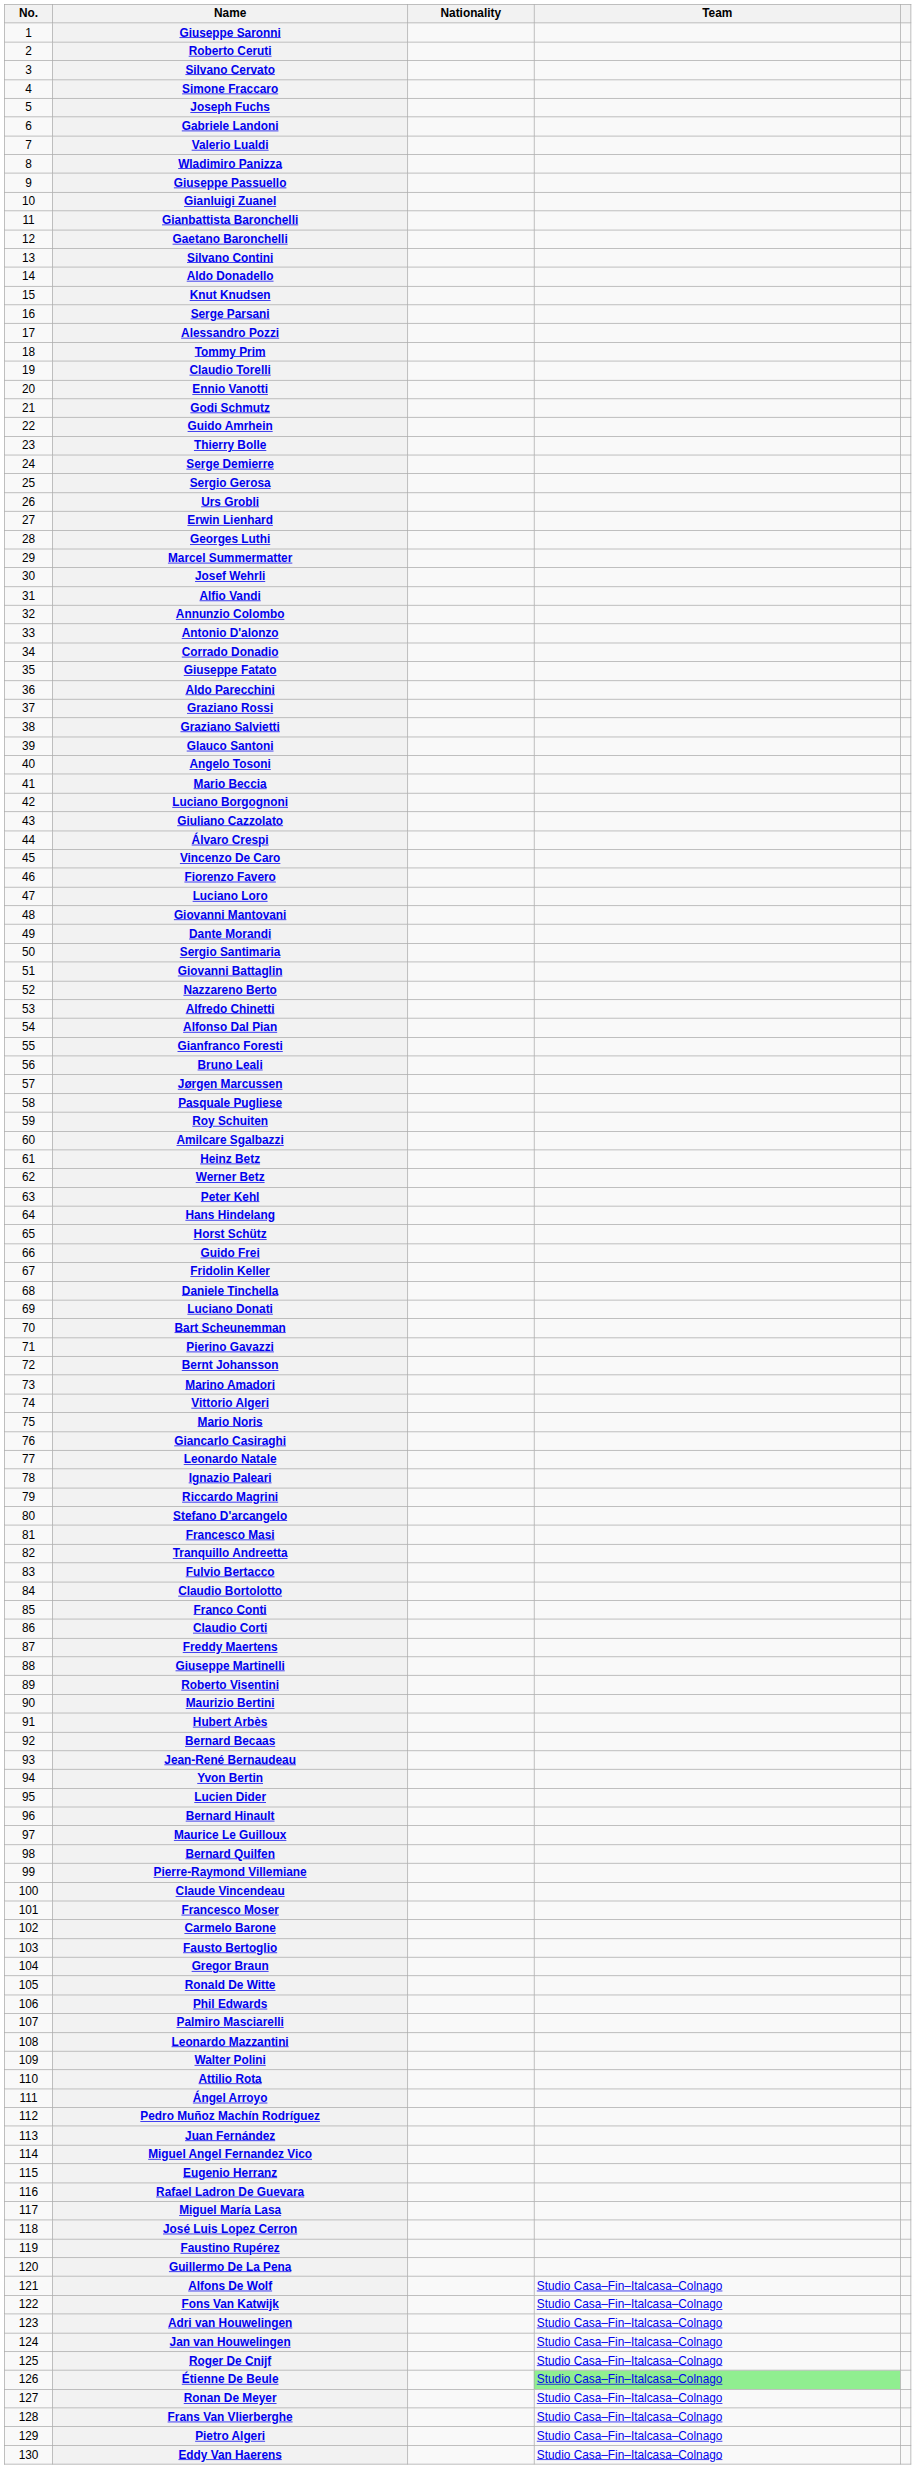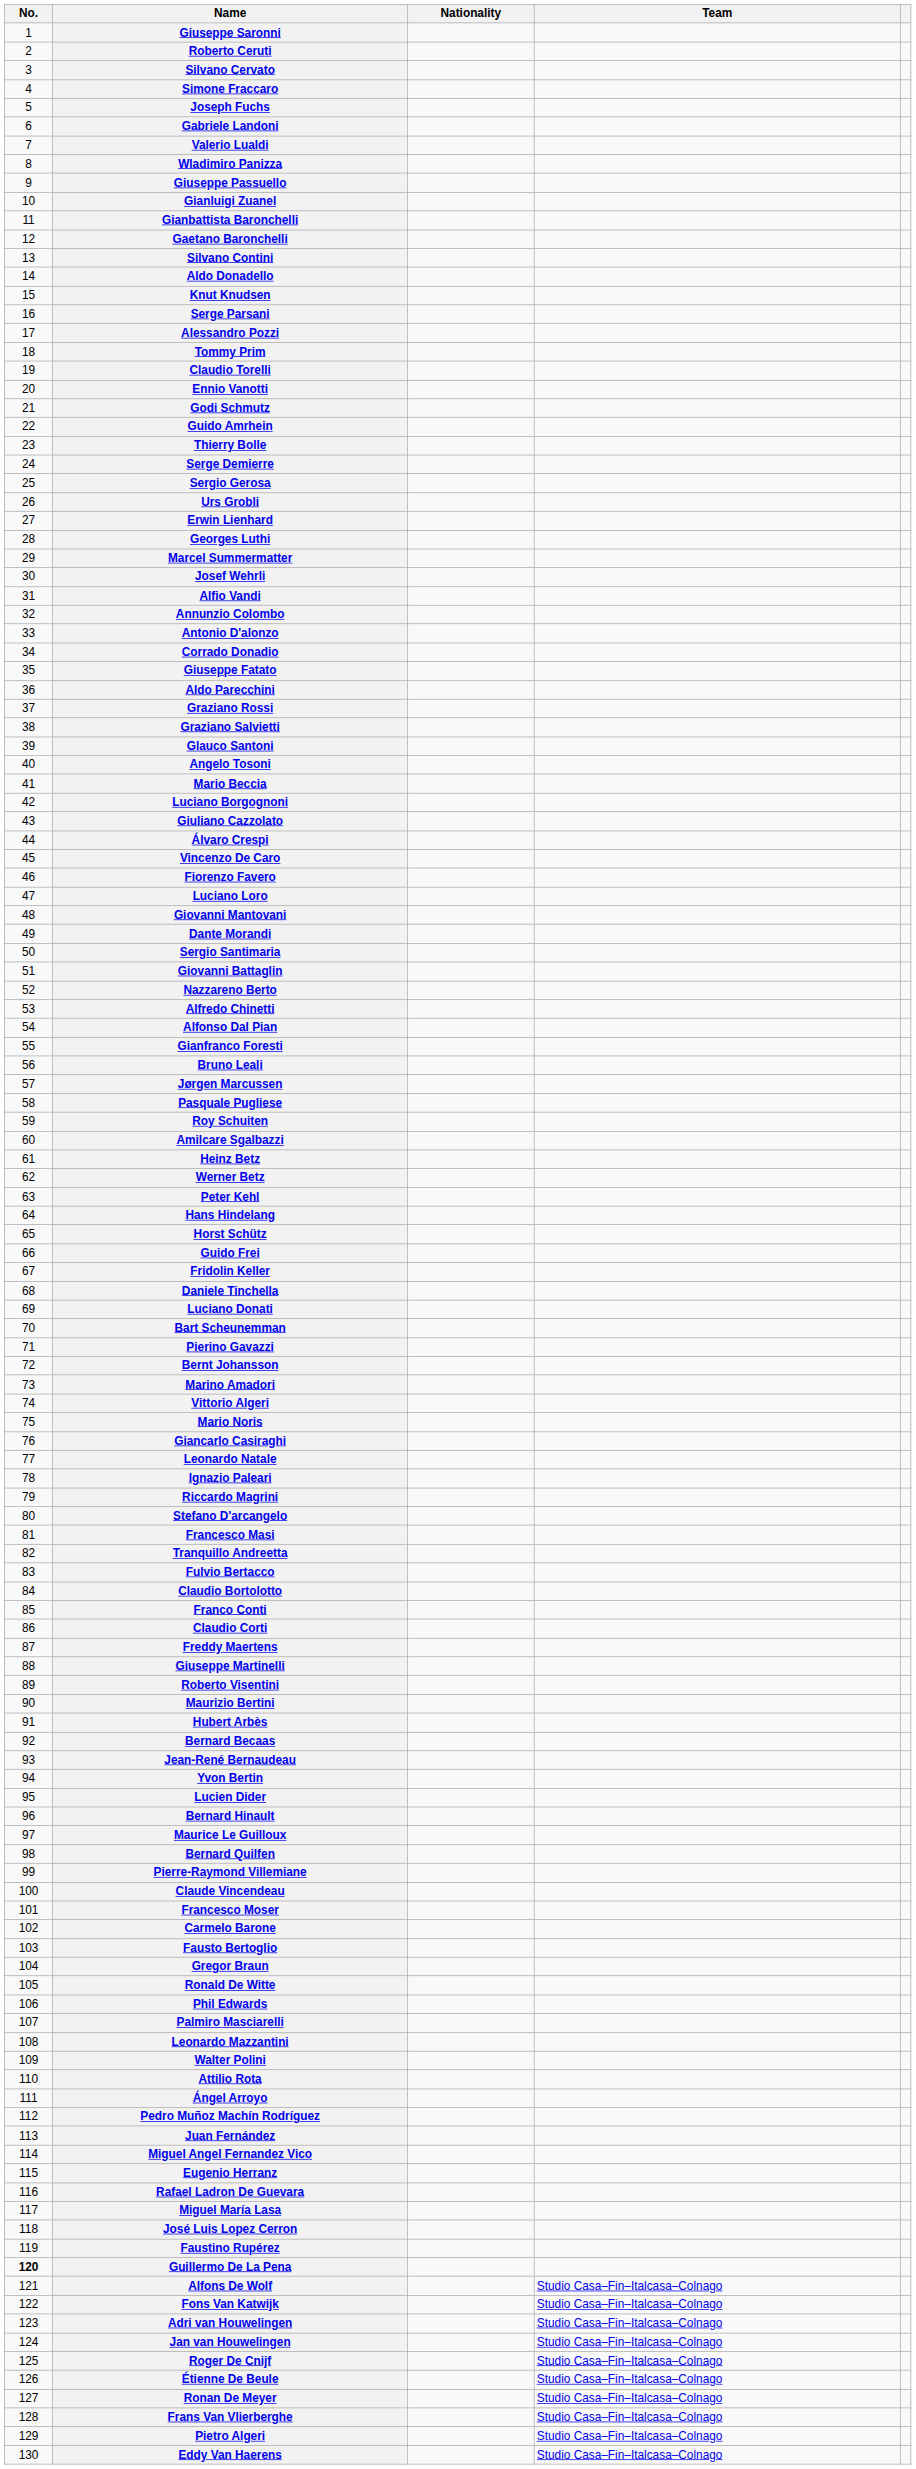Guillermo De La Pena | No.: normal -> bold
Étienne De Beule | Team: lightgreen background -> no background
